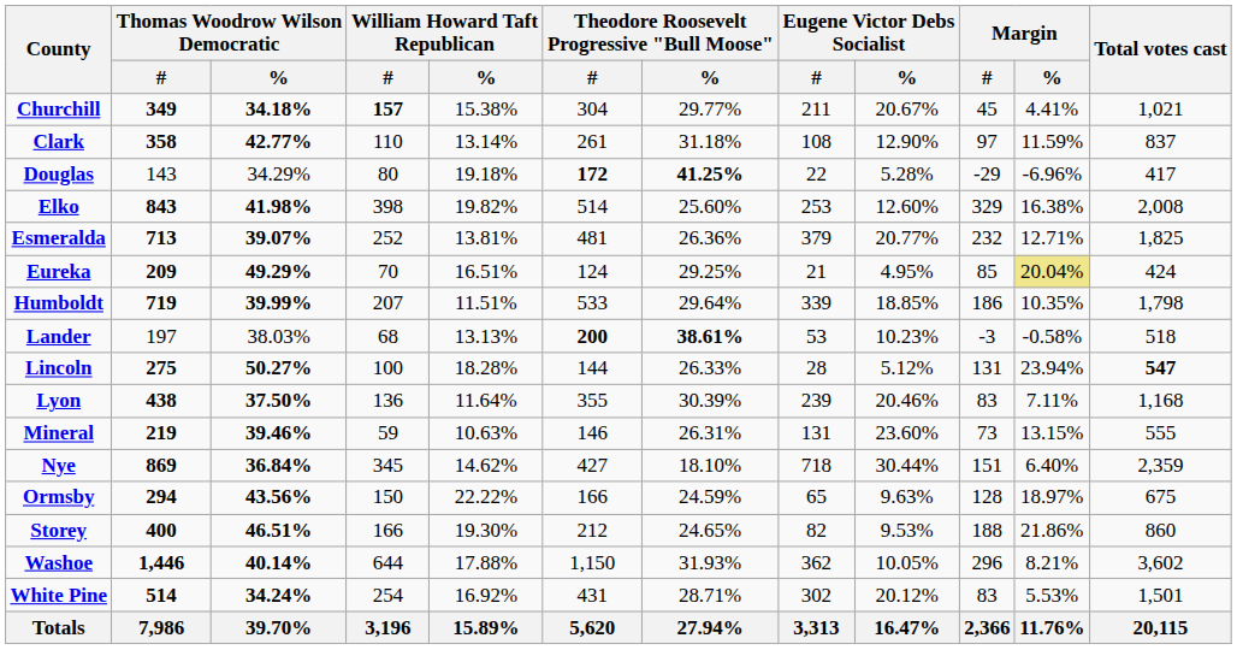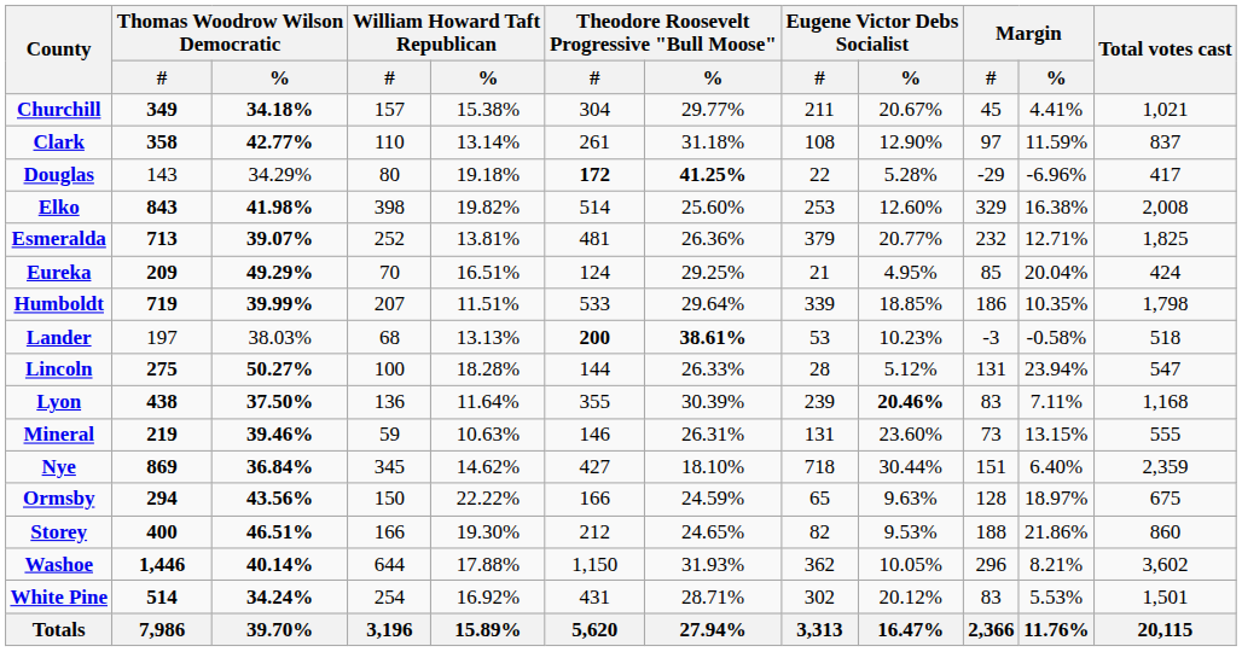Churchill | William Howard Taft Republican / #: bold -> normal
Eureka | Margin / %: khaki background -> no background
Lincoln | Total votes cast: bold -> normal
Lyon | Eugene Victor Debs Socialist / %: normal -> bold
